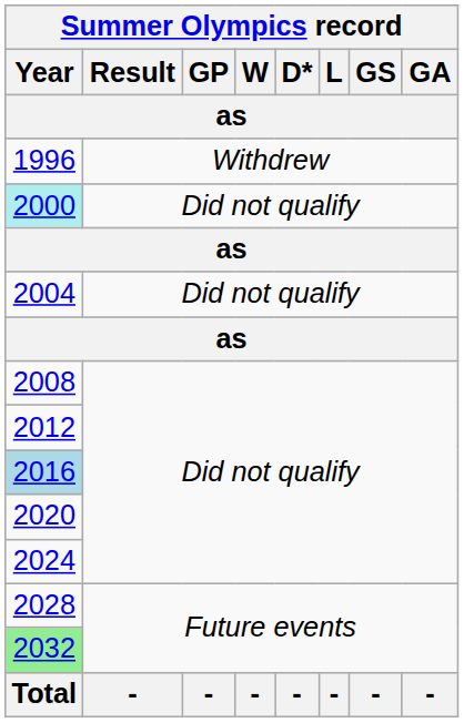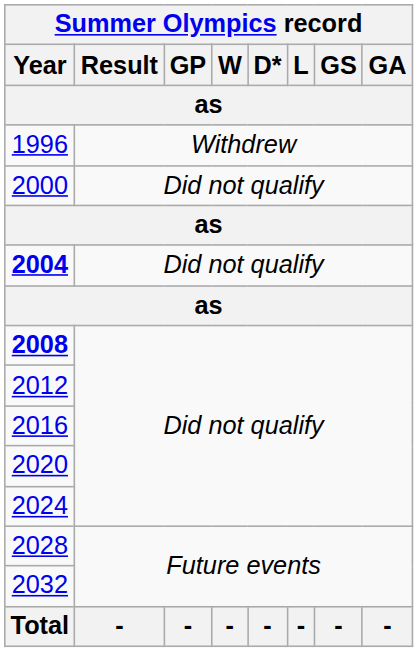2000 | Year: paleturquoise background -> no background
2004 | Year: normal -> bold
2008 | Year: normal -> bold
2016 | Year: lightblue background -> no background
2032 | Year: lightgreen background -> no background
